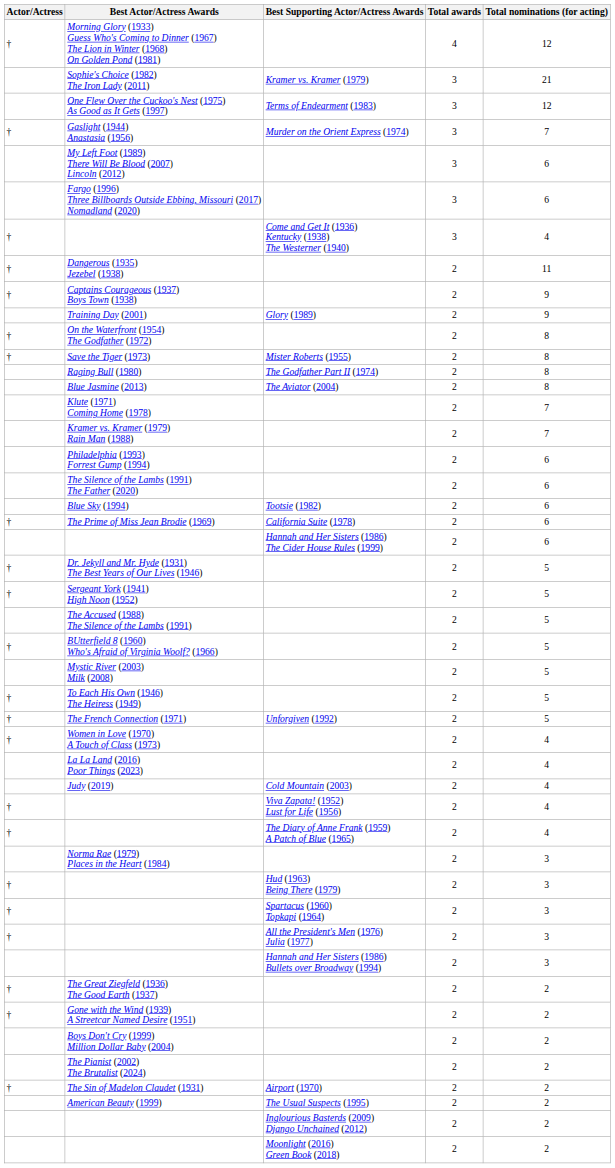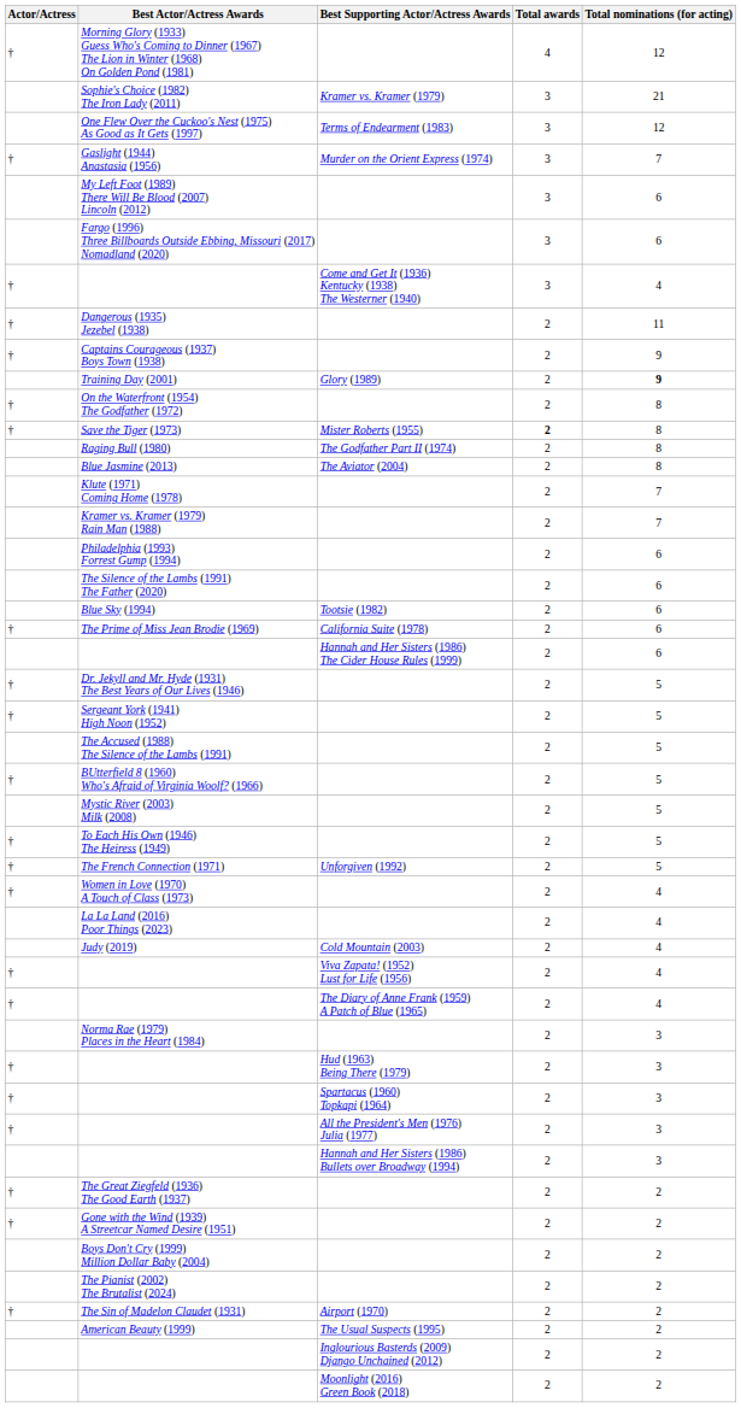Training Day (2001) | Total nominations (for acting): normal -> bold
Save the Tiger (1973) | Total awards: normal -> bold
